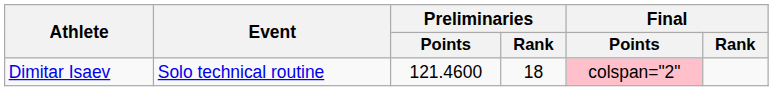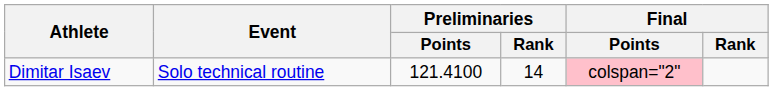Dimitar Isaev | Preliminaries / Points: 121.4600 -> 121.4100
Dimitar Isaev | Preliminaries / Rank: 18 -> 14
